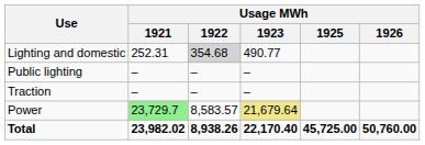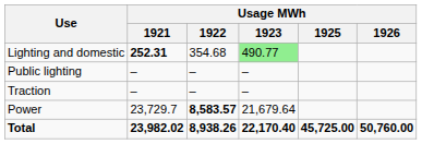Lighting and domestic | Usage MWh / 1921: normal -> bold
Lighting and domestic | Usage MWh / 1922: lightgrey background -> no background
Lighting and domestic | Usage MWh / 1923: no background -> lightgreen background
Power | Usage MWh / 1921: lightgreen background -> no background
Power | Usage MWh / 1922: normal -> bold
Power | Usage MWh / 1923: khaki background -> no background
